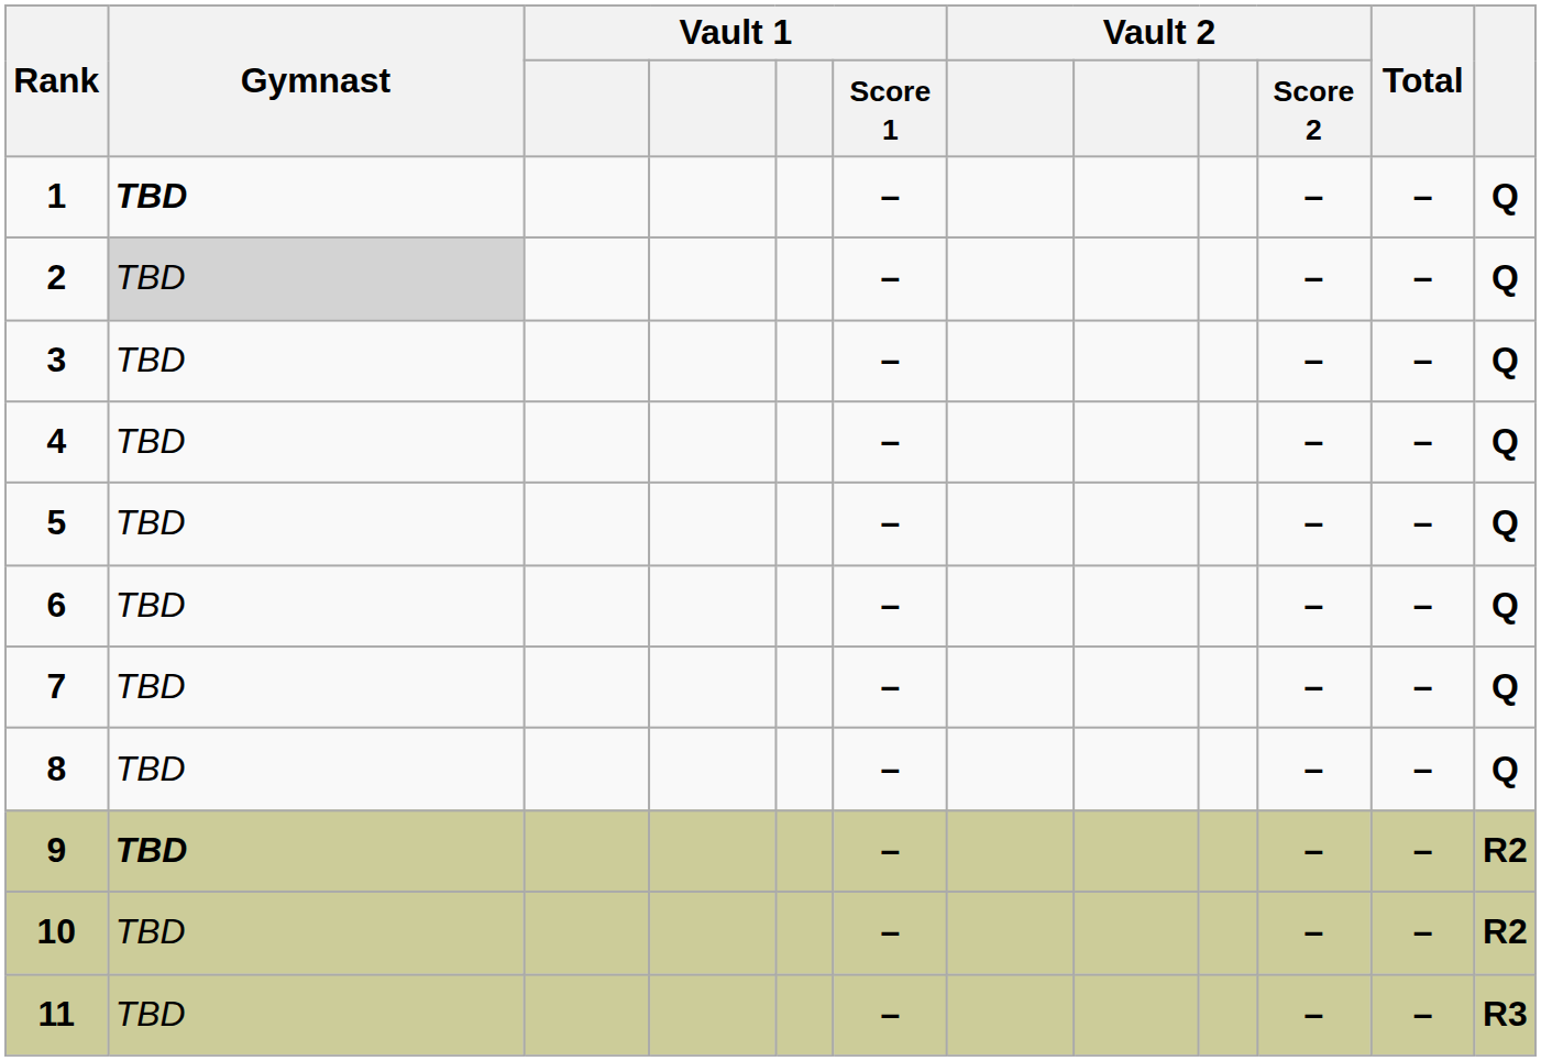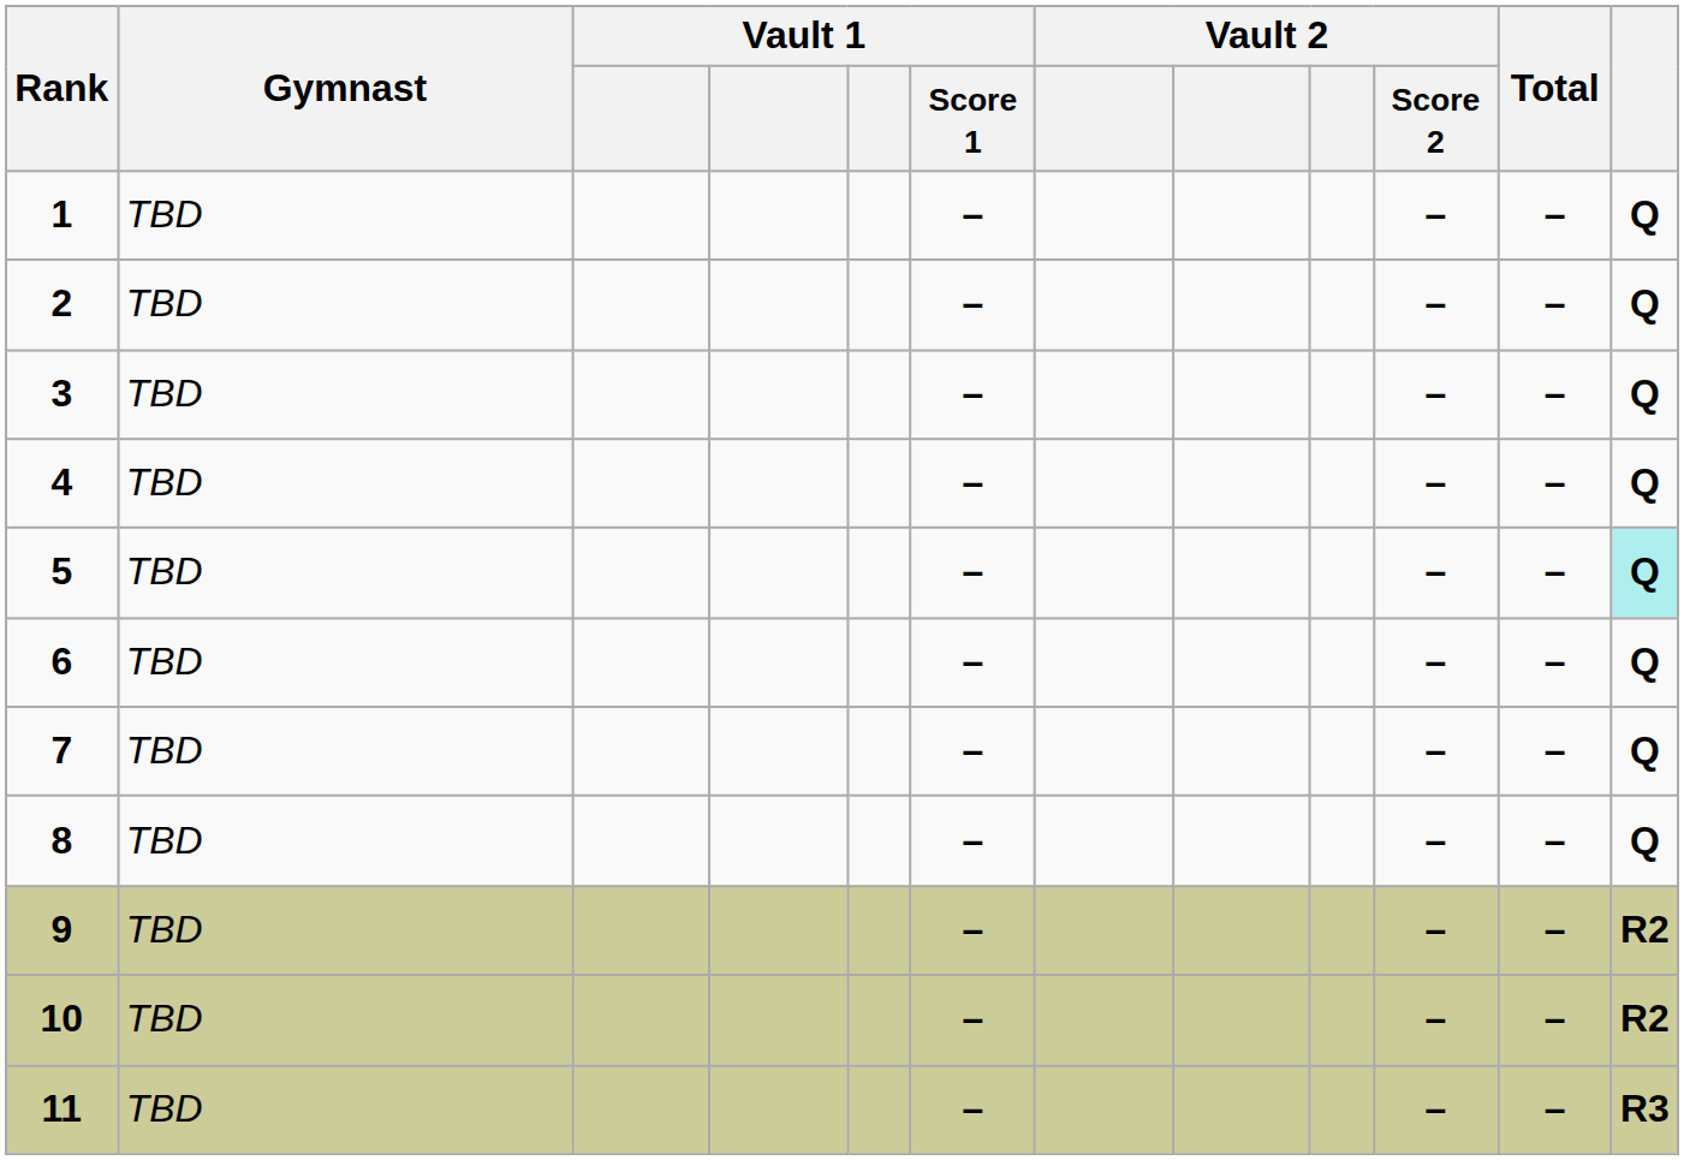1 | Gymnast: bold -> normal
2 | Gymnast: lightgrey background -> no background
5 | column 12: no background -> paleturquoise background
9 | Gymnast: bold -> normal
